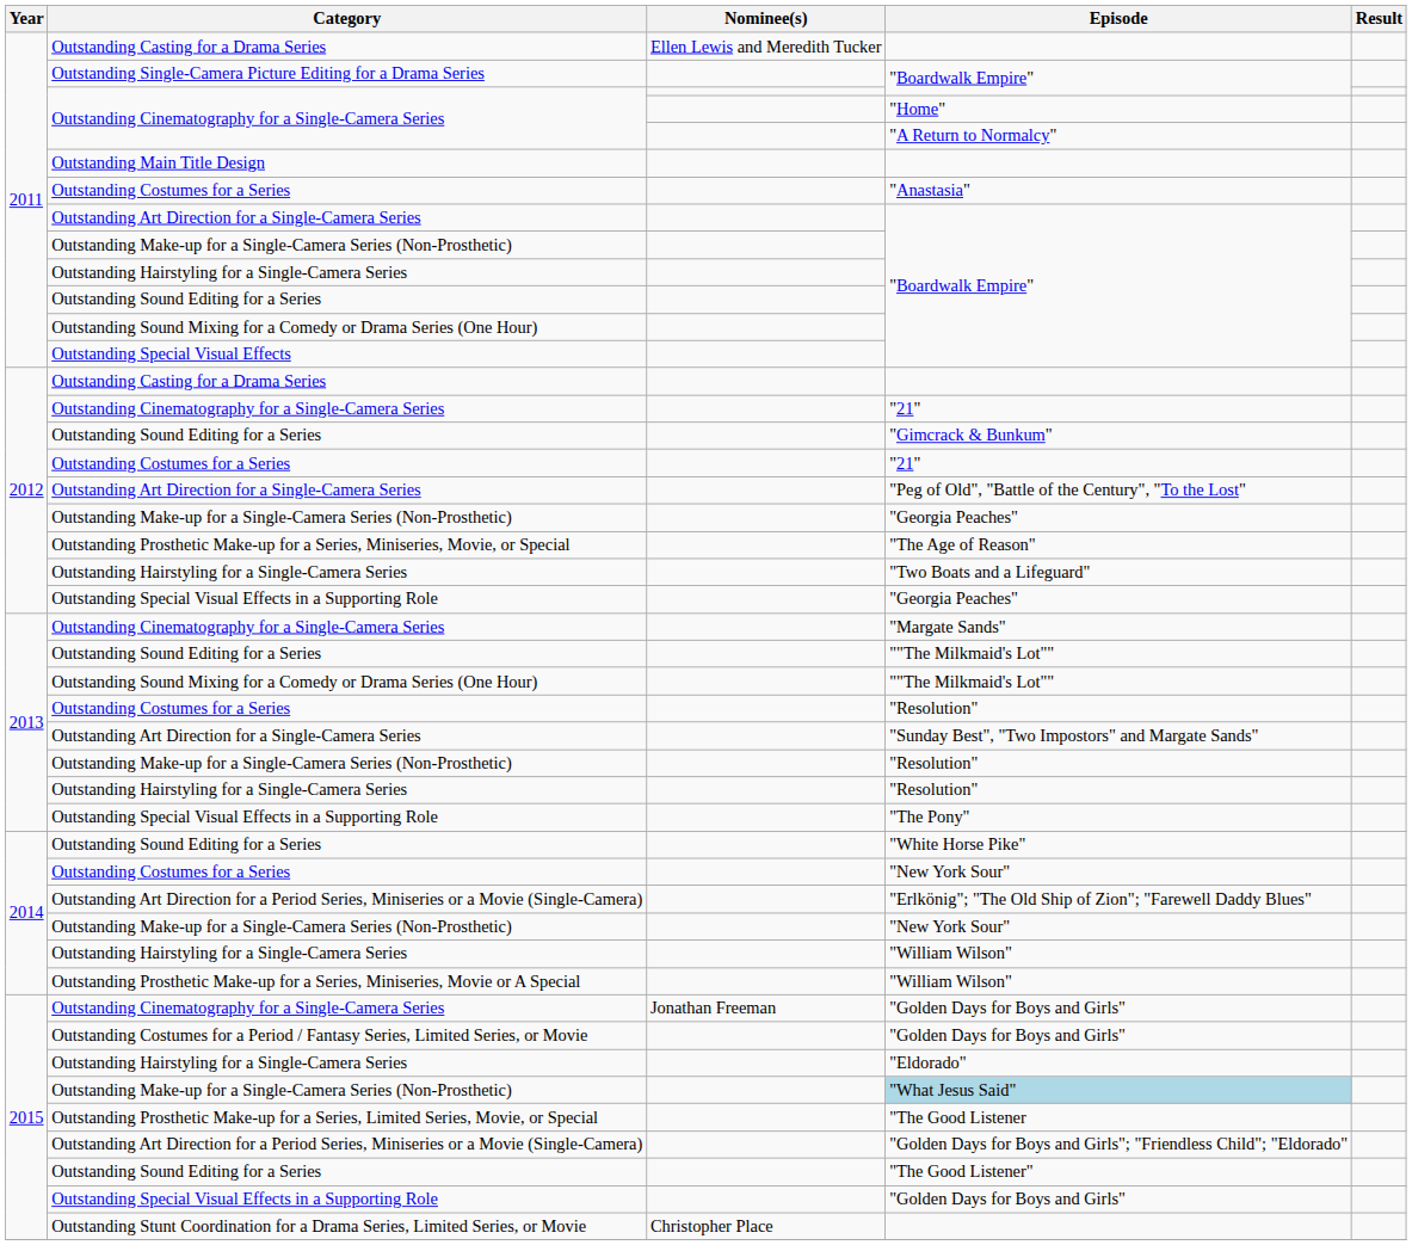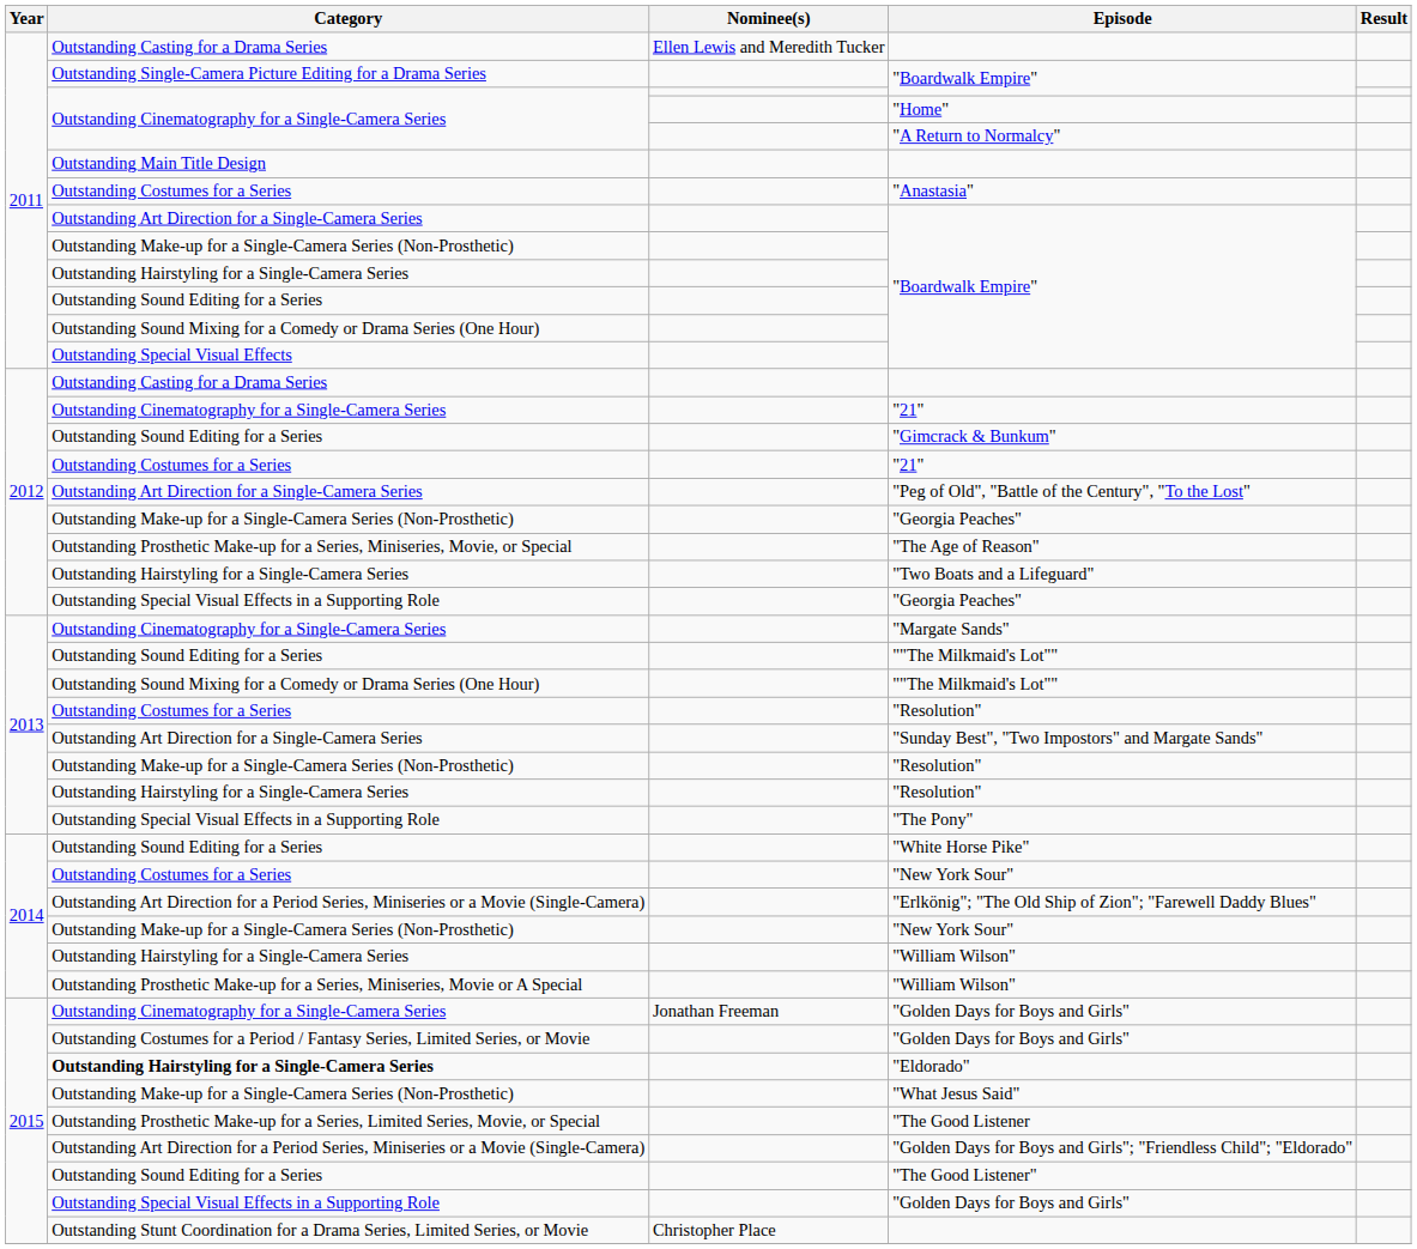"Eldorado" | Category: normal -> bold
"What Jesus Said" | Episode: lightblue background -> no background
